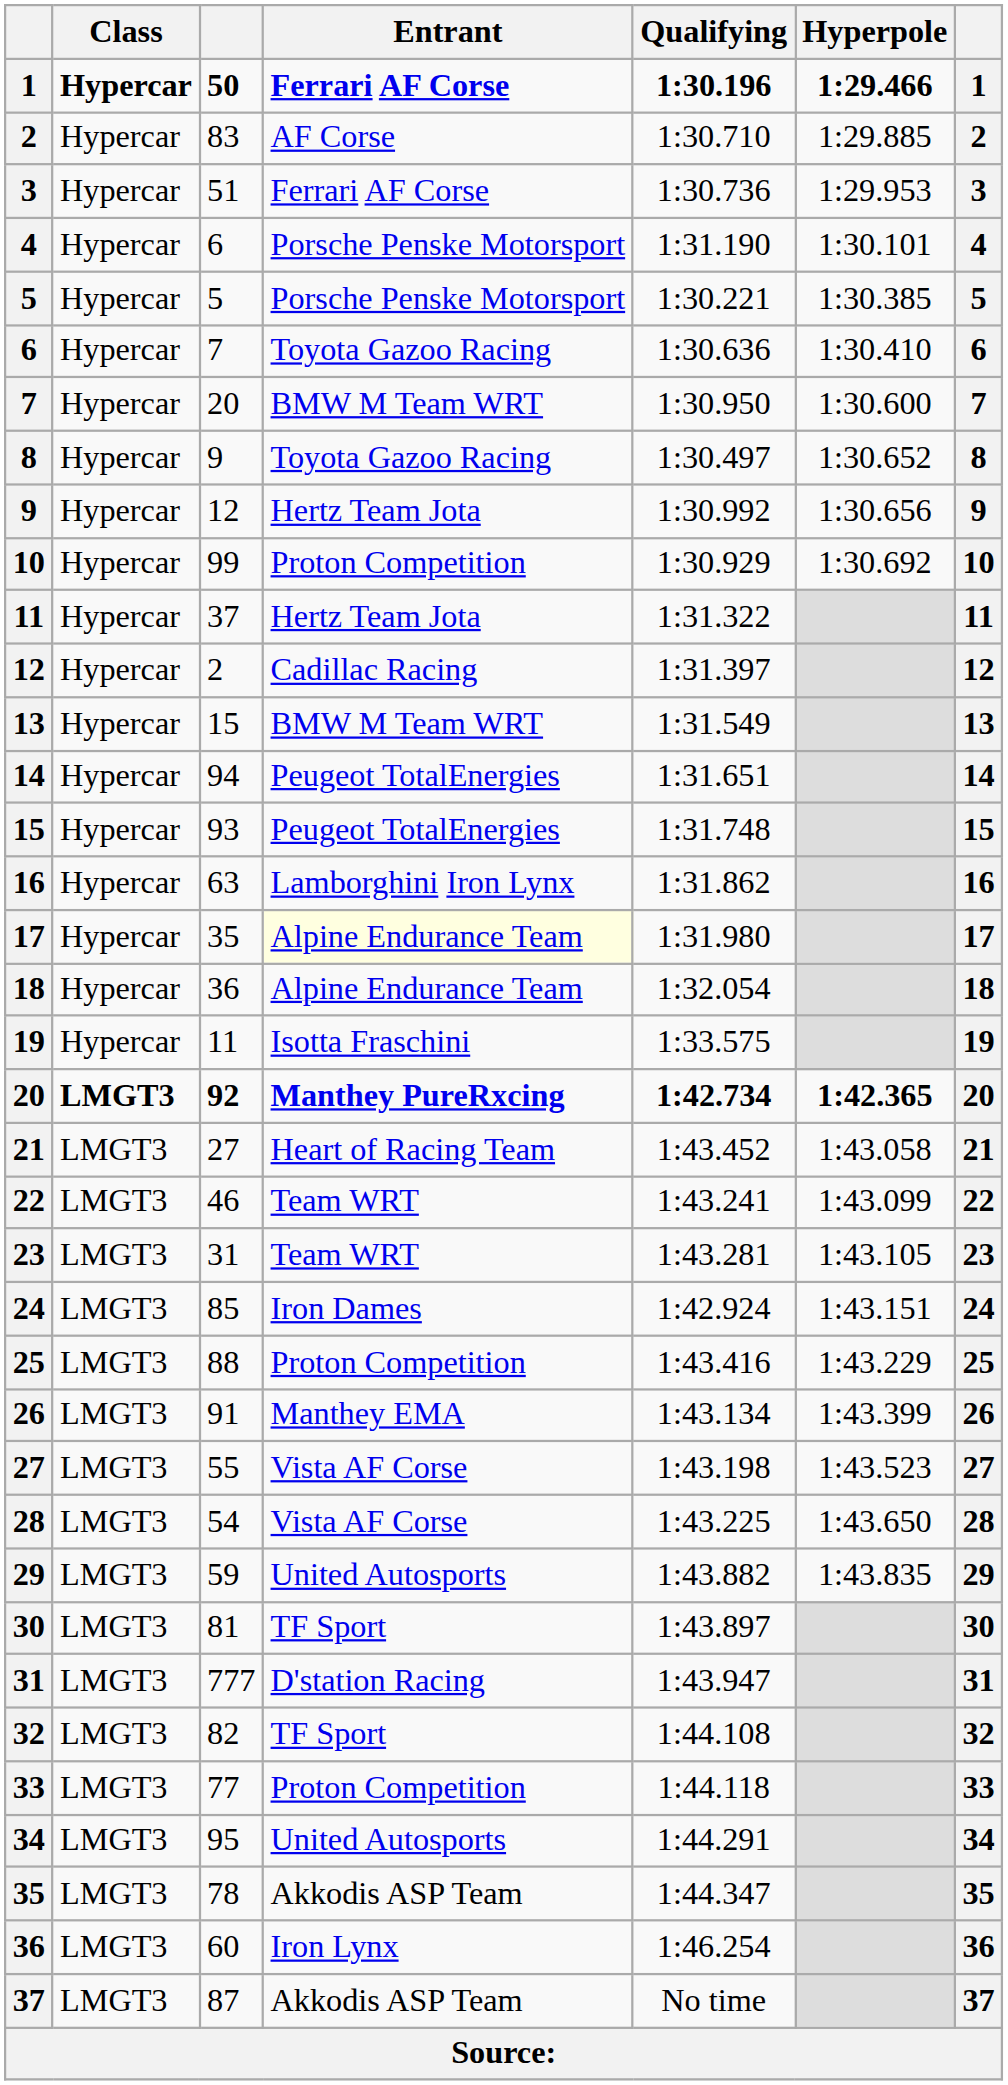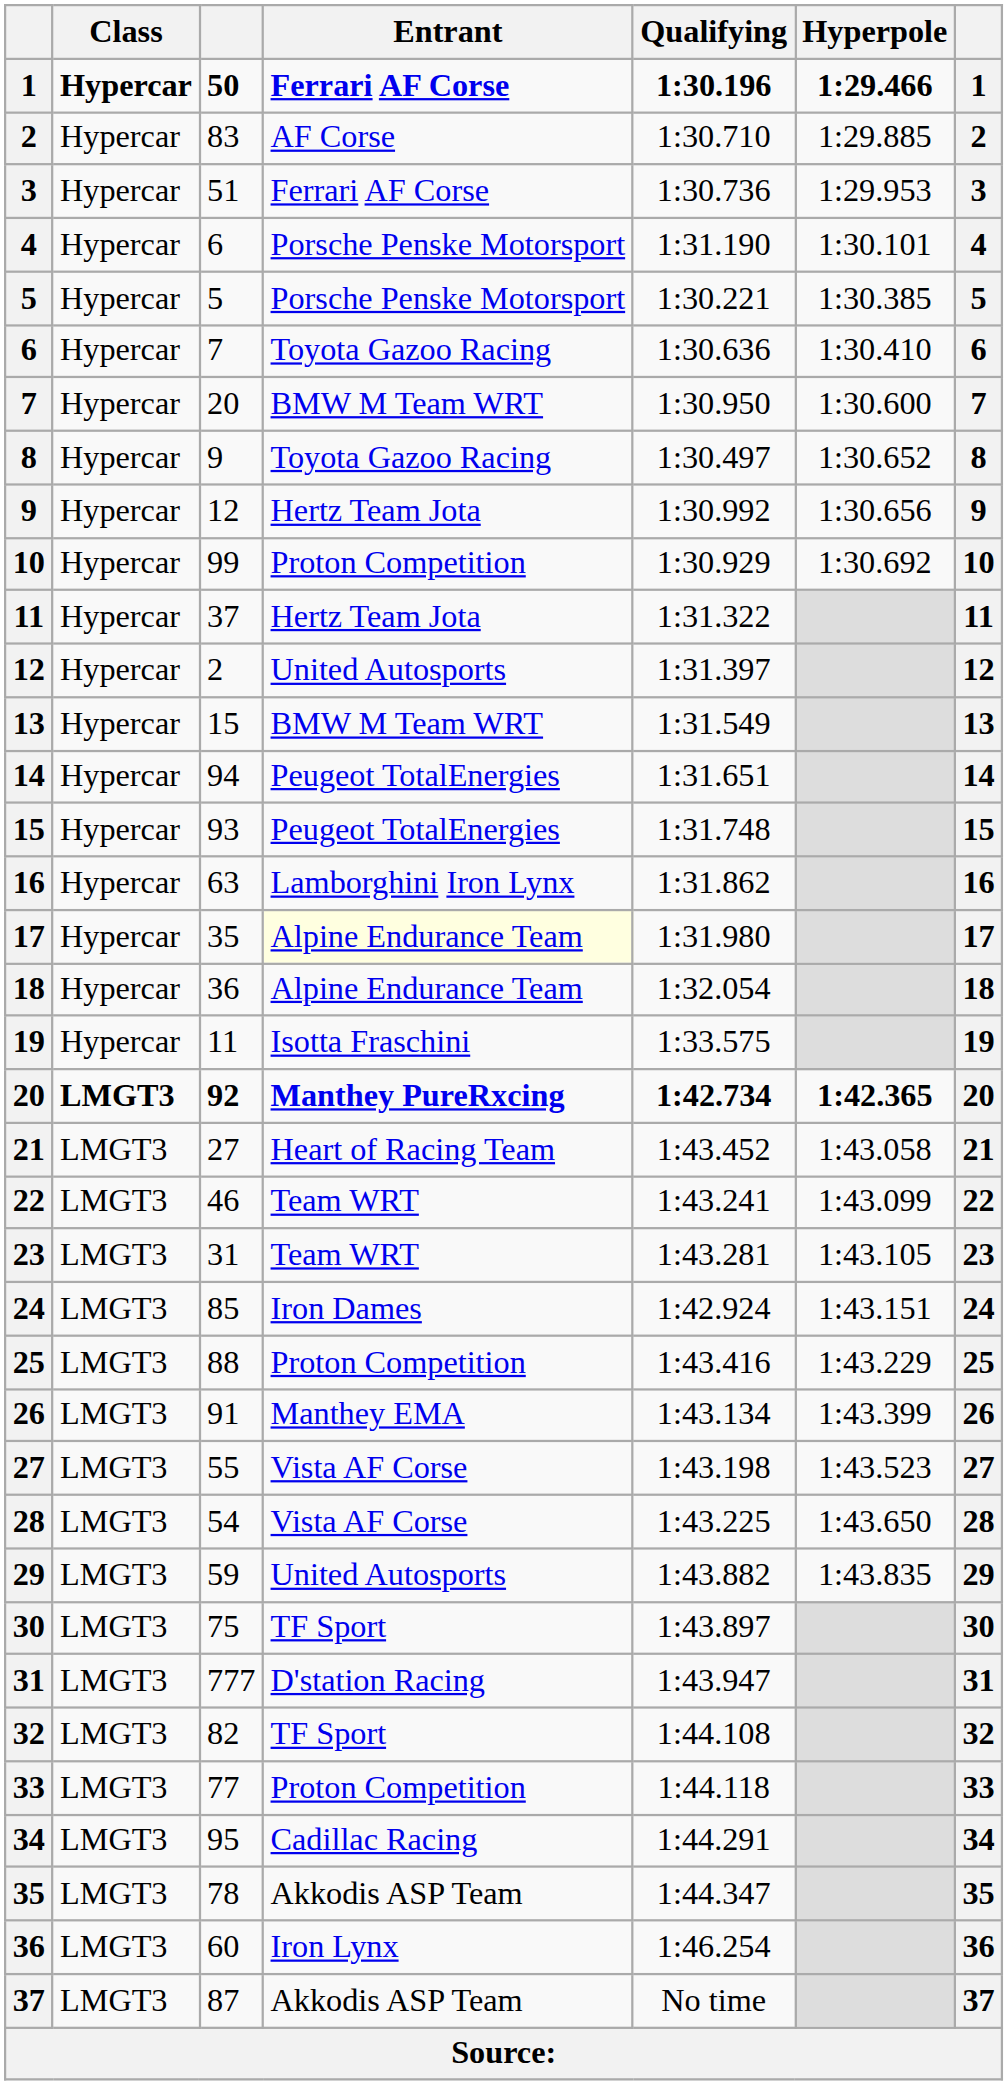row 13 | Entrant: Cadillac Racing -> United Autosports
row 31 | column 3: 81 -> 75
row 35 | Entrant: United Autosports -> Cadillac Racing
